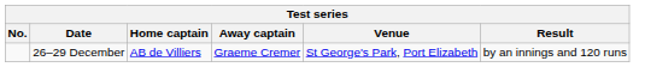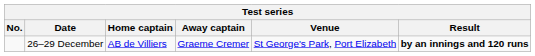26–29 December | Result: normal -> bold
